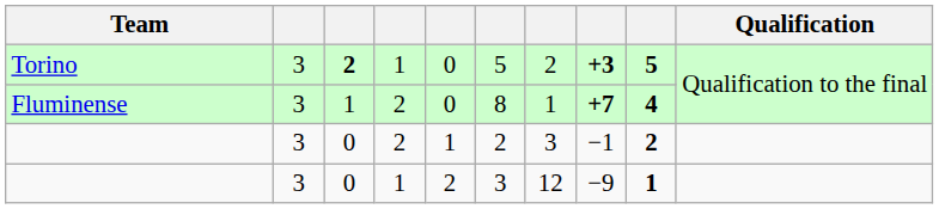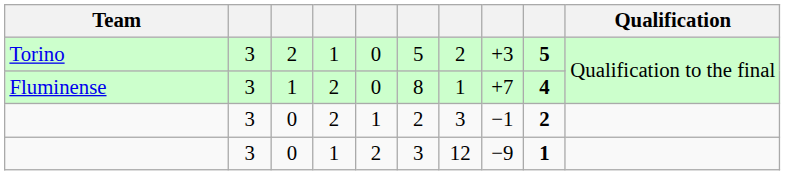Torino | column 3: bold -> normal
Torino | column 8: bold -> normal
Fluminense | column 8: bold -> normal
